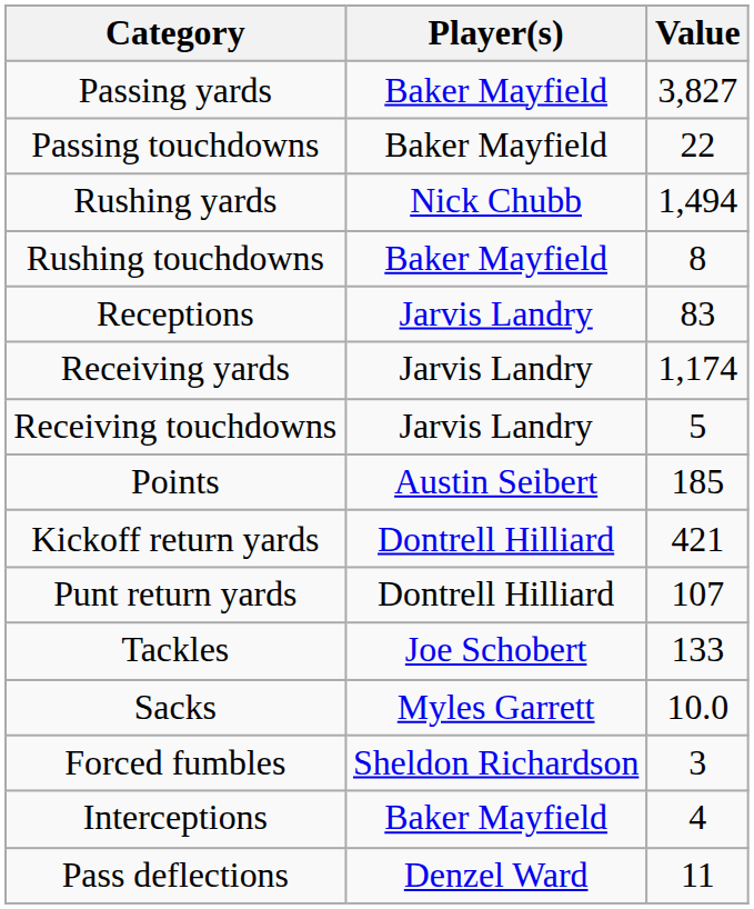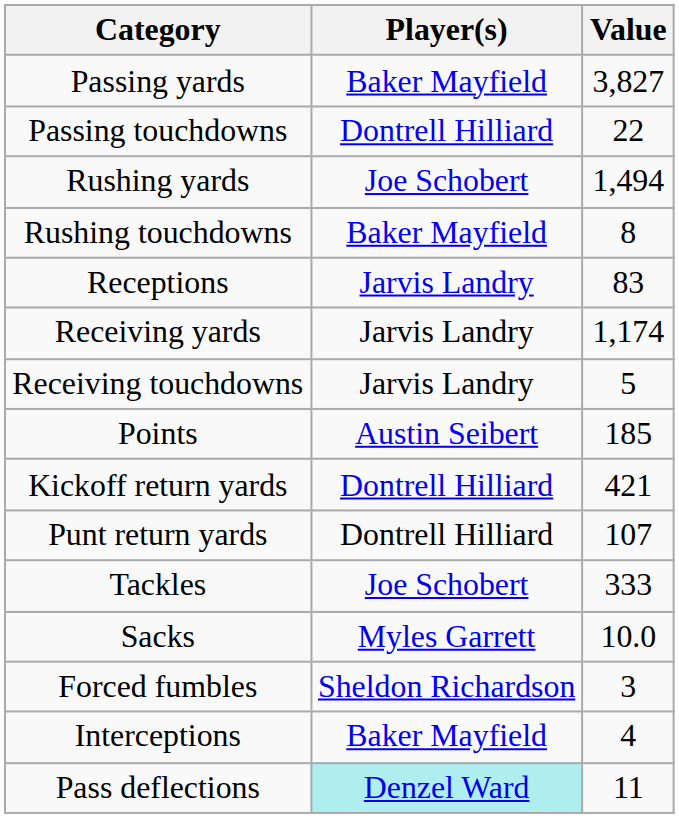Passing touchdowns | Player(s): Baker Mayfield -> Dontrell Hilliard
Rushing yards | Player(s): Nick Chubb -> Joe Schobert
Tackles | Value: 133 -> 333
Pass deflections | Player(s): no background -> paleturquoise background
